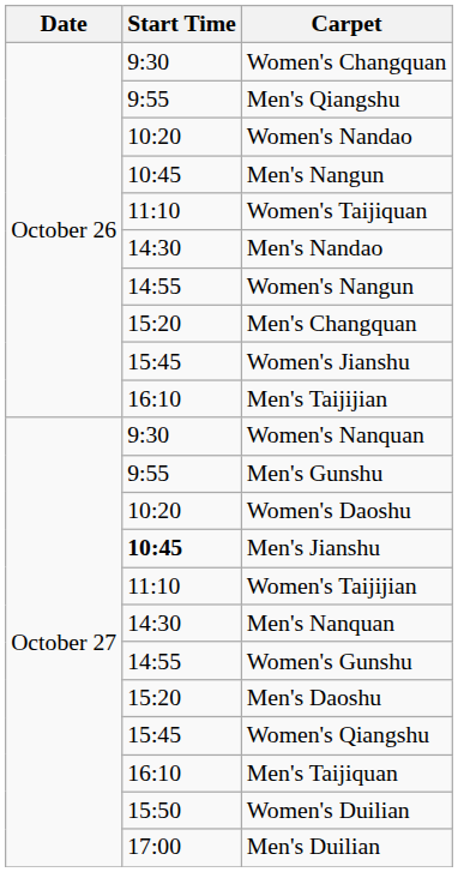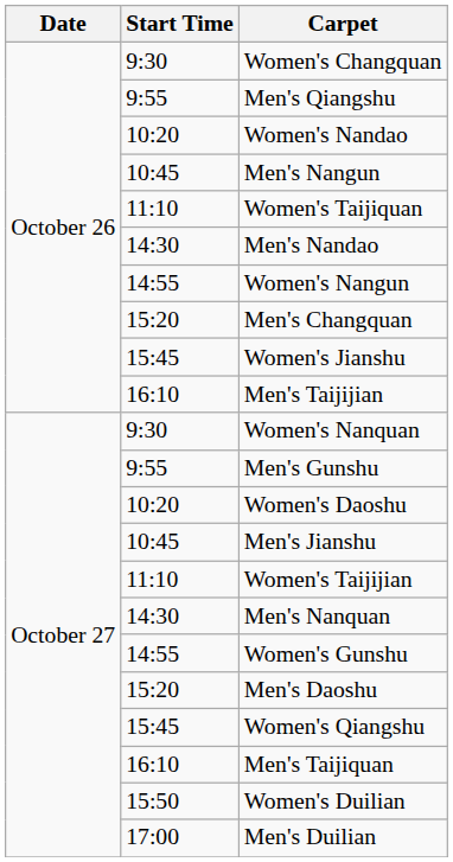Men's Jianshu | Start Time: bold -> normal
